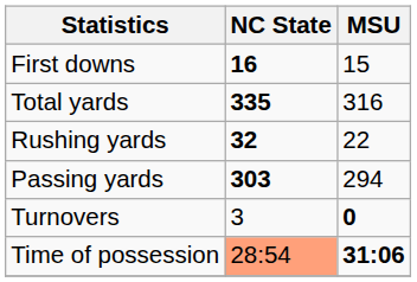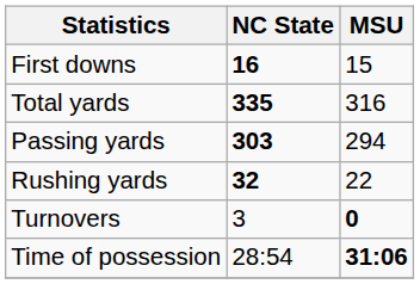rows swapped: Rushing yards <-> Passing yards
Time of possession | NC State: lightsalmon background -> no background
